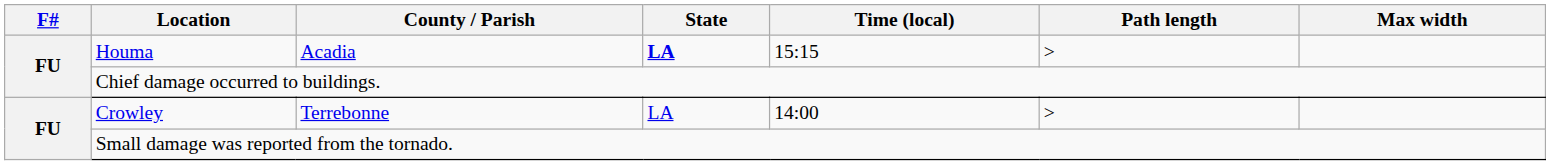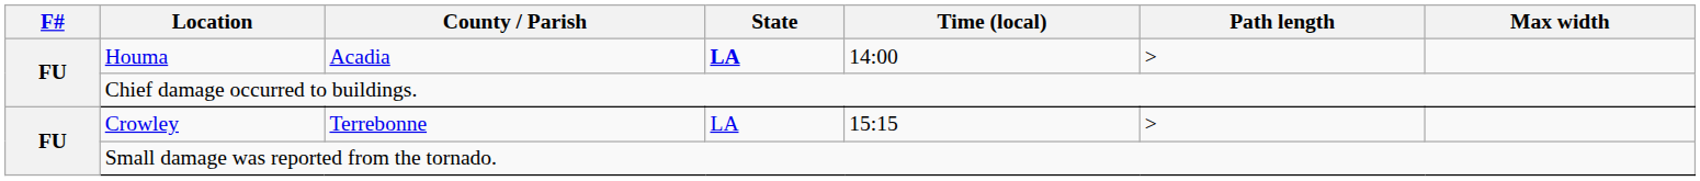Houma | Time (local): 15:15 -> 14:00
Crowley | Time (local): 14:00 -> 15:15
